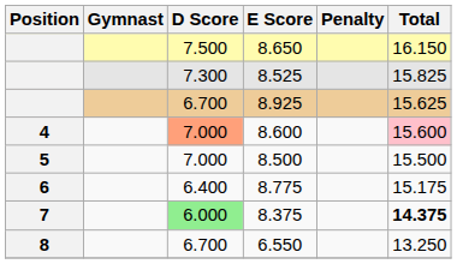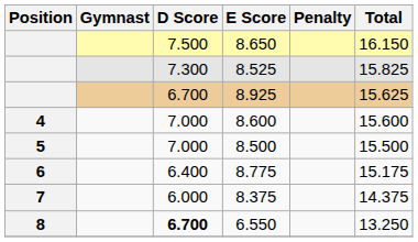8.600 | D Score: lightsalmon background -> no background
8.600 | Total: pink background -> no background
8.375 | D Score: lightgreen background -> no background
8.375 | Total: bold -> normal
6.550 | D Score: normal -> bold
